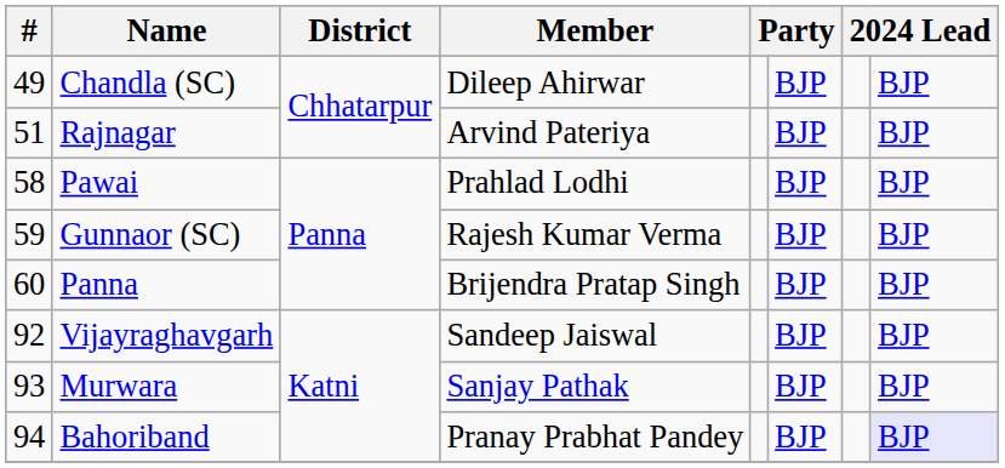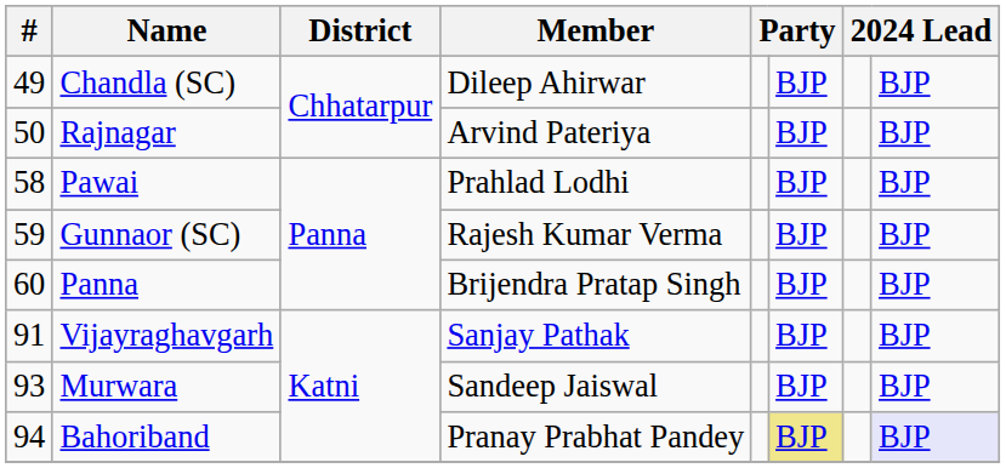Rajnagar | #: 51 -> 50
Vijayraghavgarh | #: 92 -> 91
Vijayraghavgarh | Member: Sandeep Jaiswal -> Sanjay Pathak
Murwara | Member: Sanjay Pathak -> Sandeep Jaiswal
Bahoriband | column 6: no background -> khaki background
